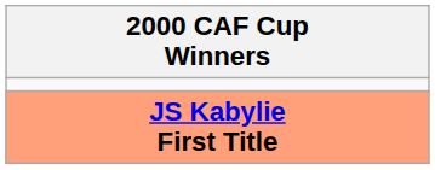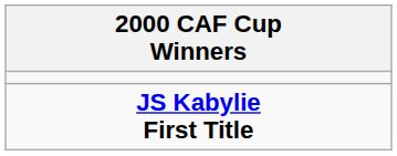row 3 | column 1: lightsalmon background -> no background
